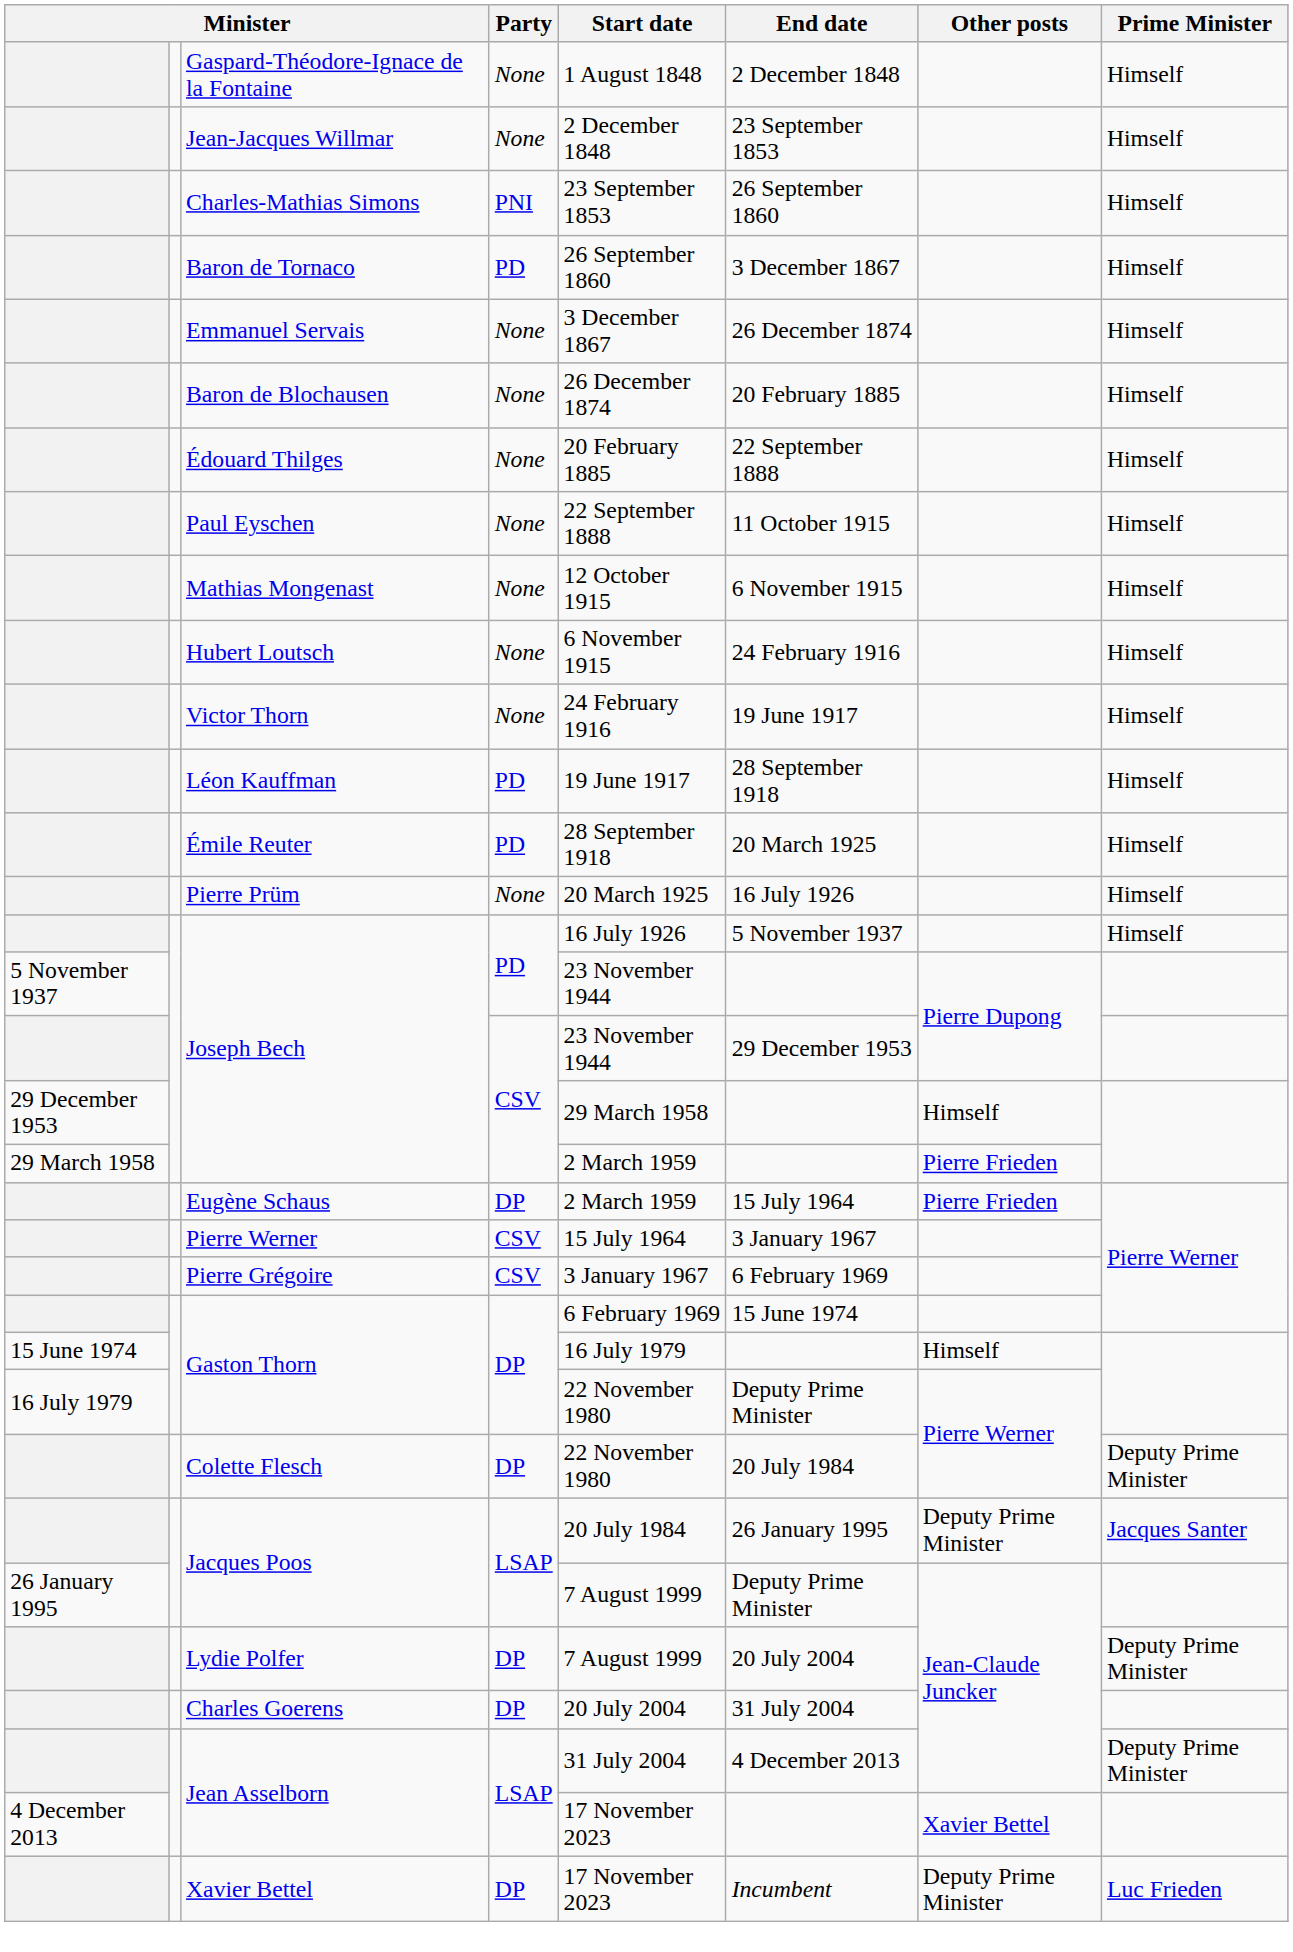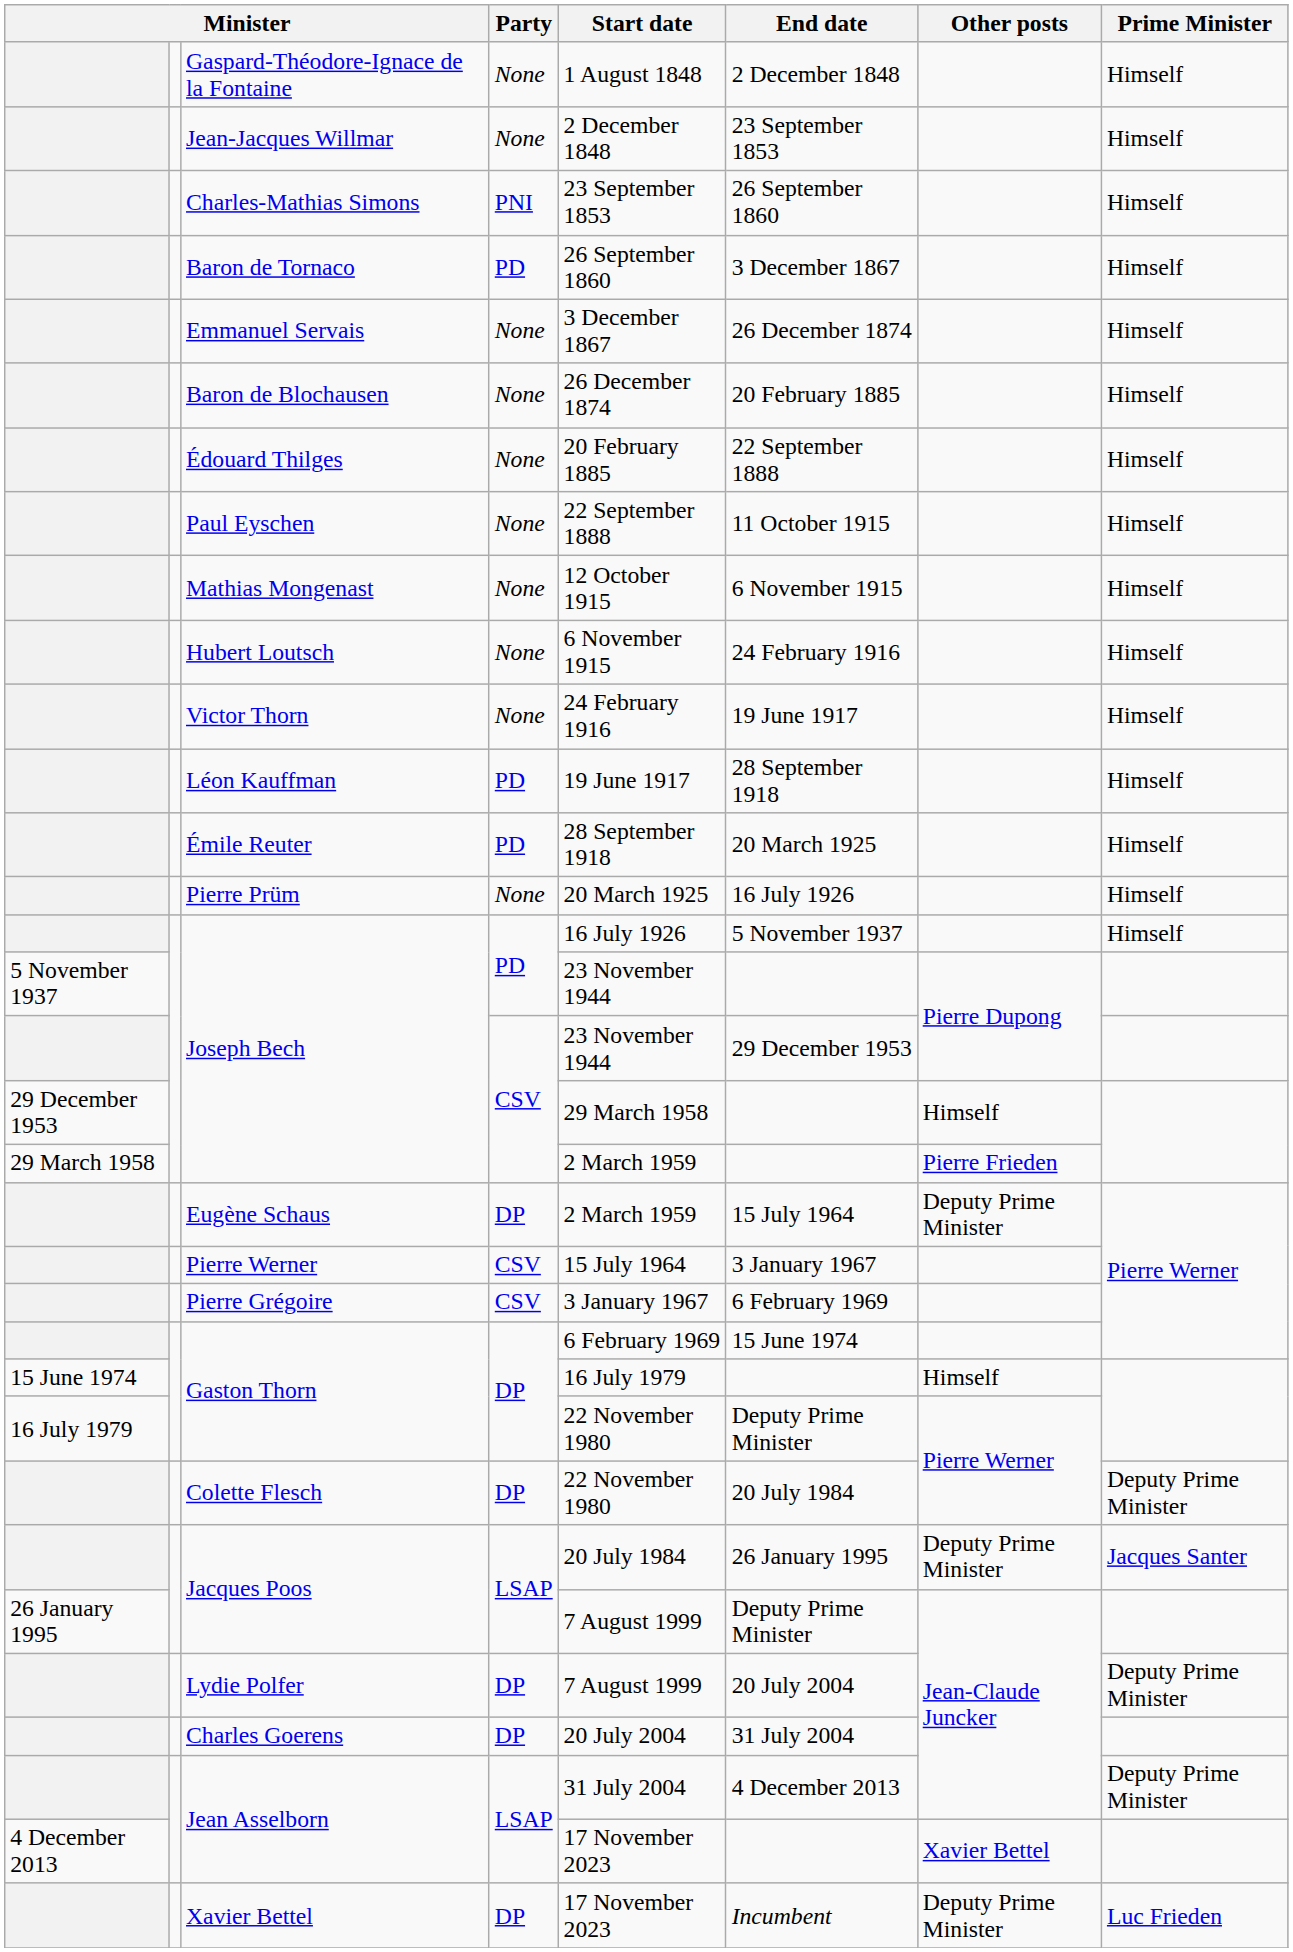Eugène Schaus | Other posts: Pierre Frieden -> Deputy Prime Minister
